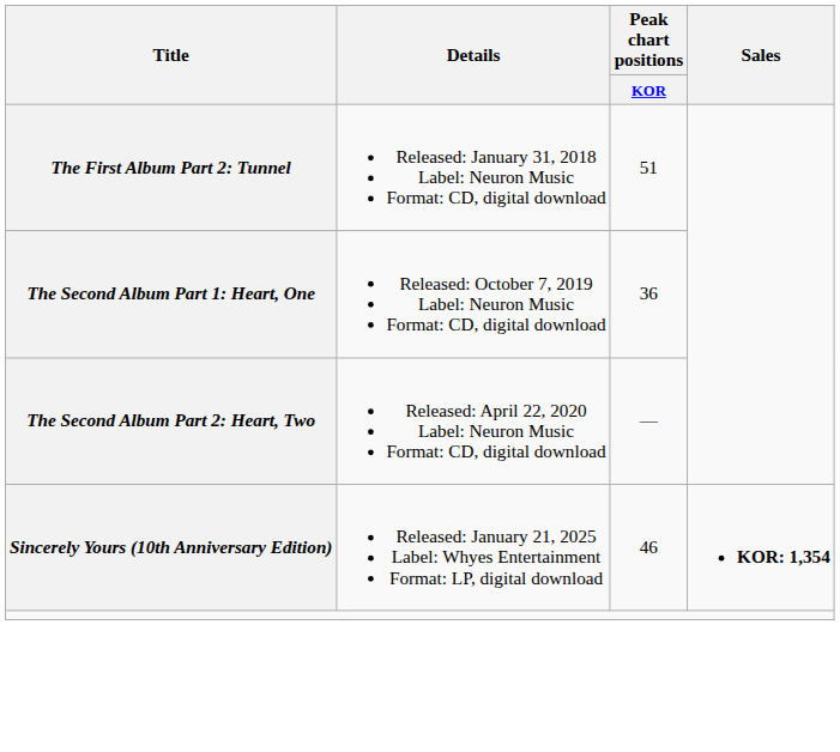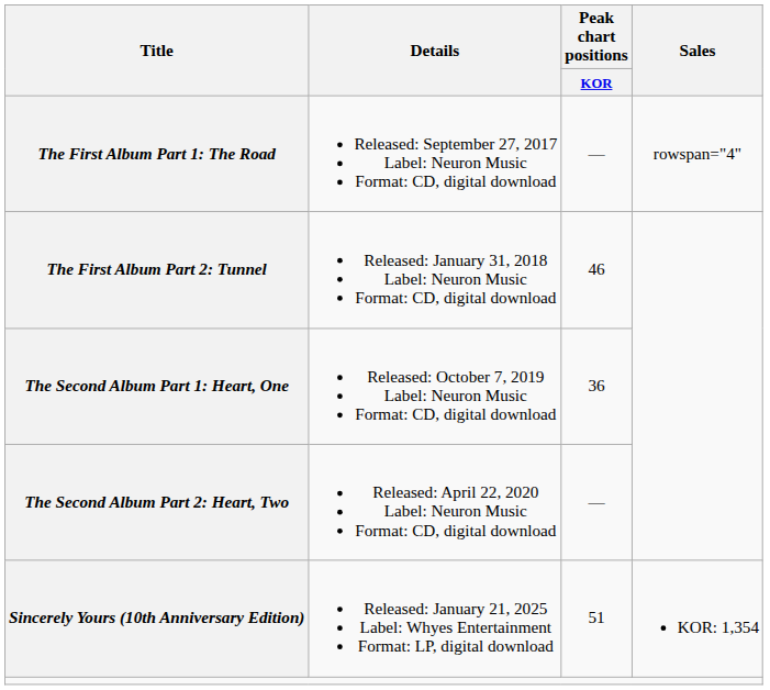+ row: The First Album Part 1: The Road | Released: September 27, 2017 Label: Neuron Music Format: CD, digital download | — | rowspan="4"
The First Album Part 2: Tunnel | Peak chart positions / KOR: 51 -> 46
Sincerely Yours (10th Anniversary Edition) | Peak chart positions / KOR: 46 -> 51
Sincerely Yours (10th Anniversary Edition) | Sales: bold -> normal
